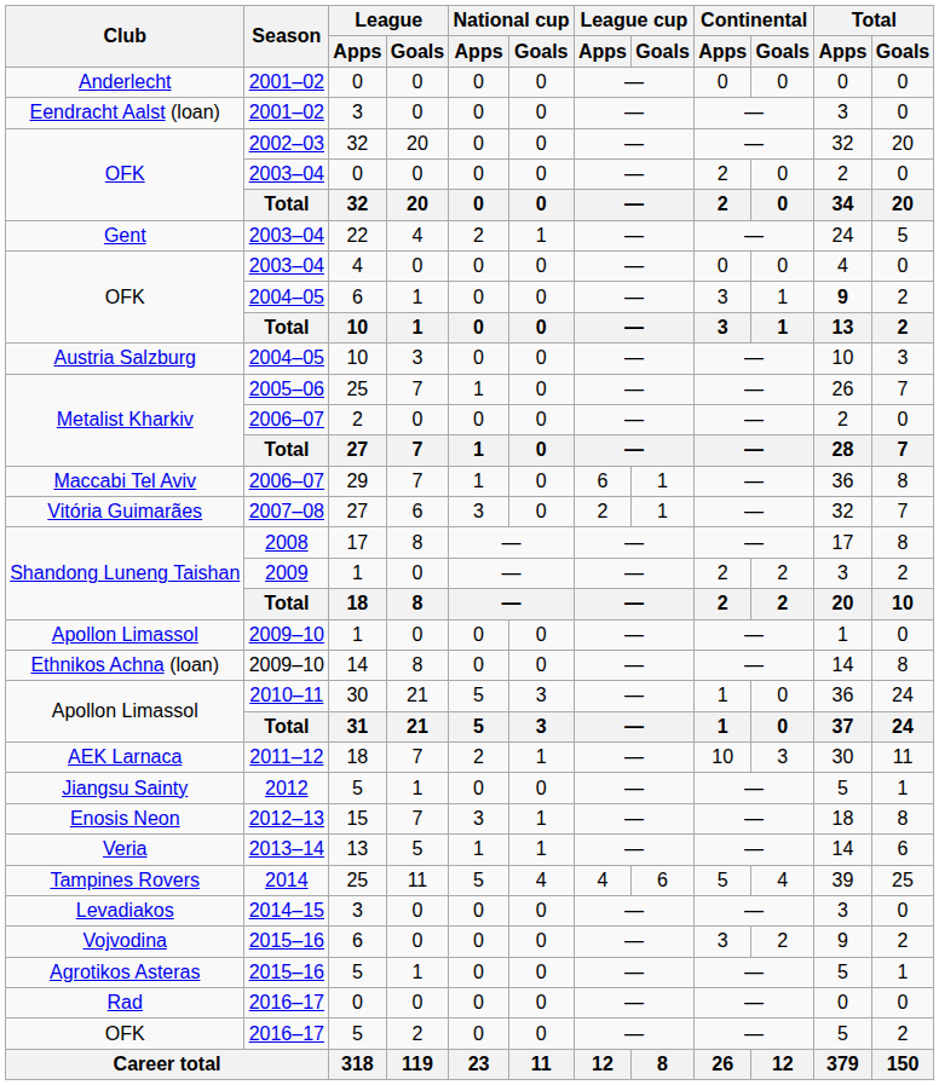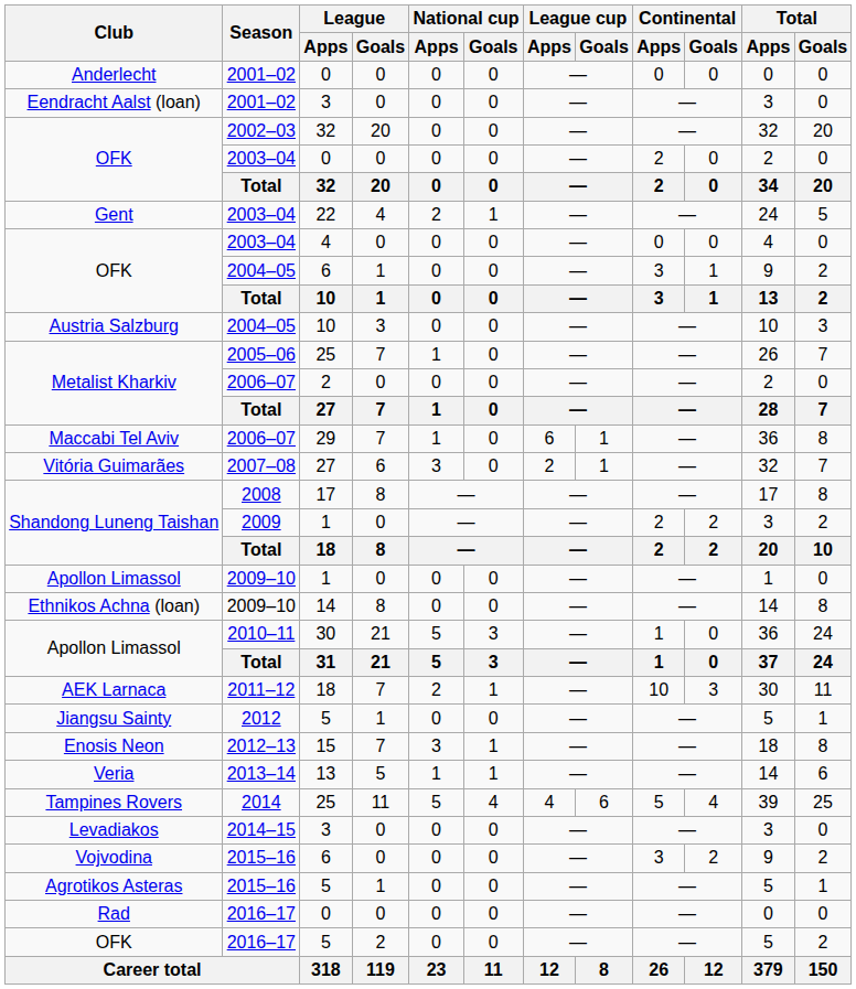OFK / 6 | Total / Apps: bold -> normal
